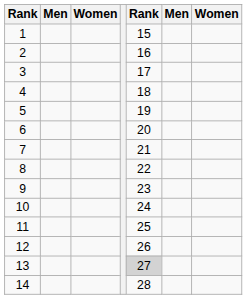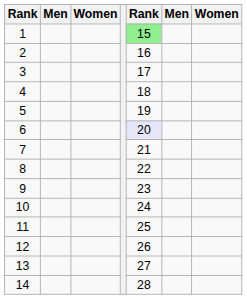1 | column 5: no background -> lightgreen background
6 | column 5: no background -> lavender background
13 | column 5: lightgrey background -> no background
